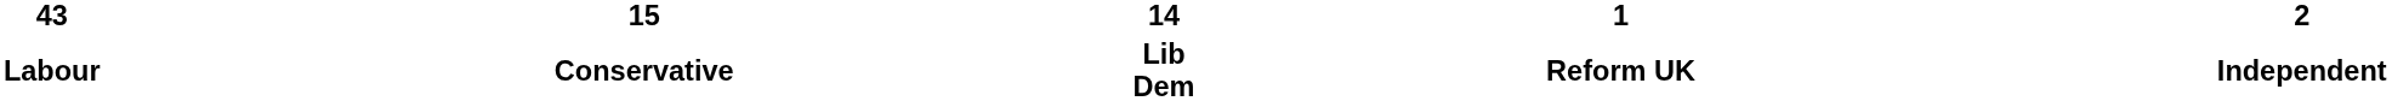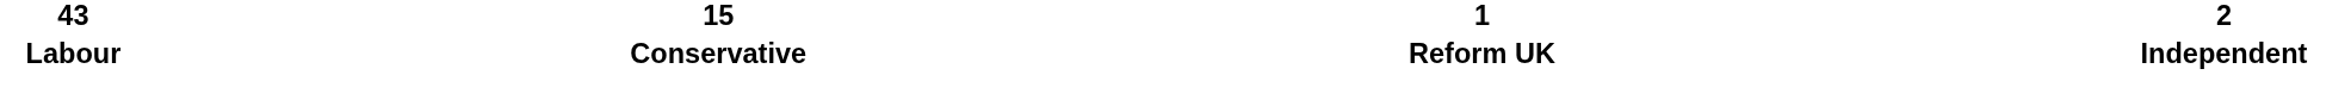- column: 14 | Lib Dem
